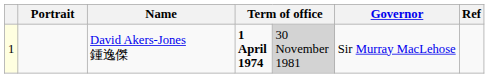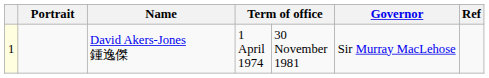David Akers-Jones 鍾逸傑 | column 4: bold -> normal
David Akers-Jones 鍾逸傑 | column 5: lightgrey background -> no background
